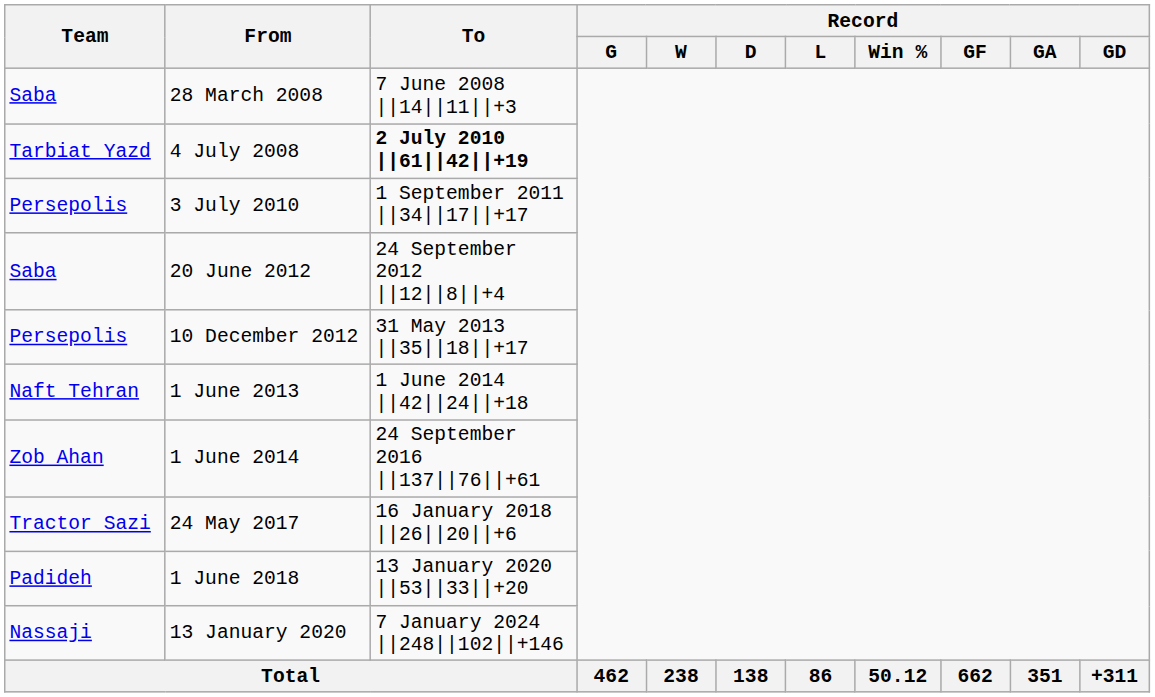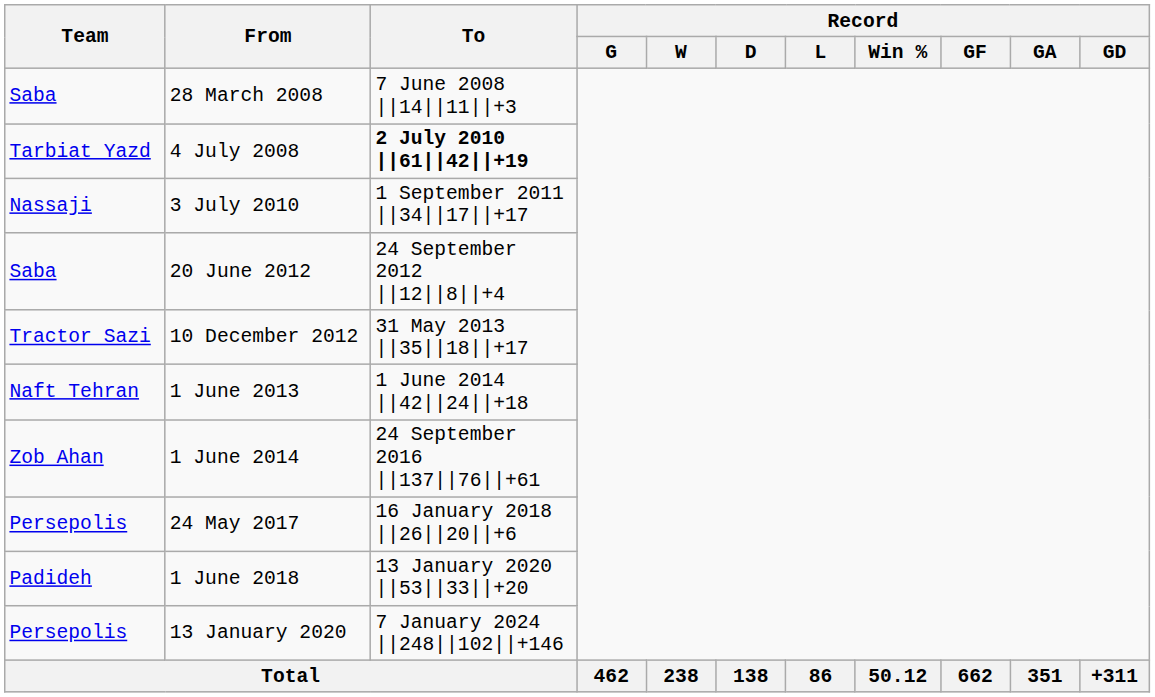3 July 2010 | Team: Persepolis -> Nassaji
10 December 2012 | Team: Persepolis -> Tractor Sazi
24 May 2017 | Team: Tractor Sazi -> Persepolis
13 January 2020 | Team: Nassaji -> Persepolis
